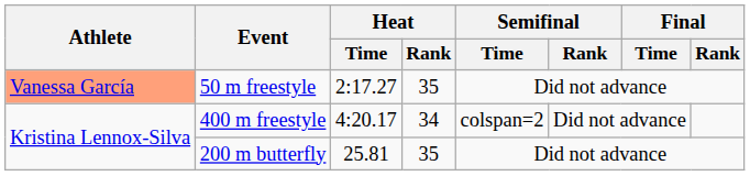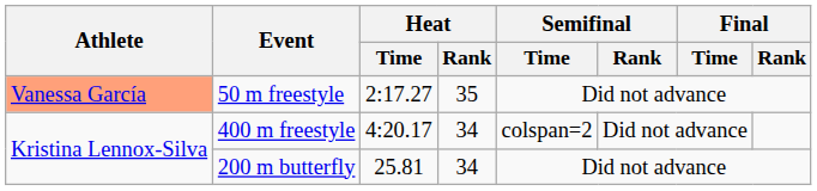200 m butterfly | Heat / Rank: 35 -> 34
